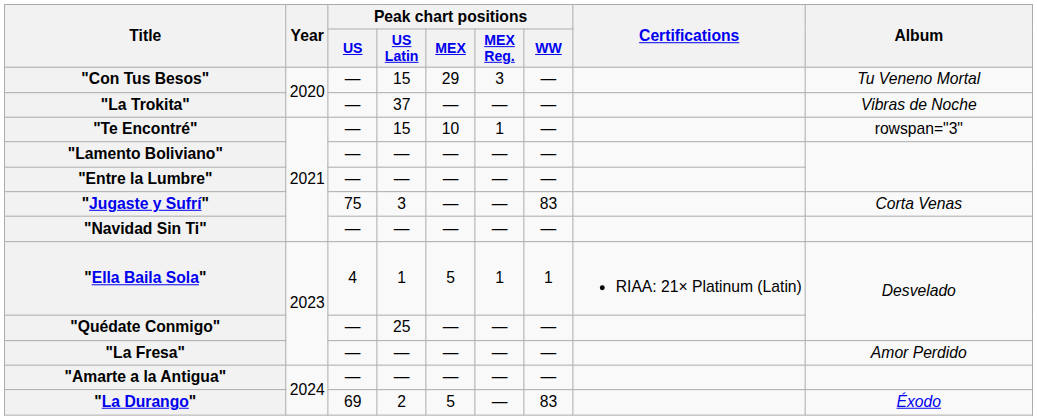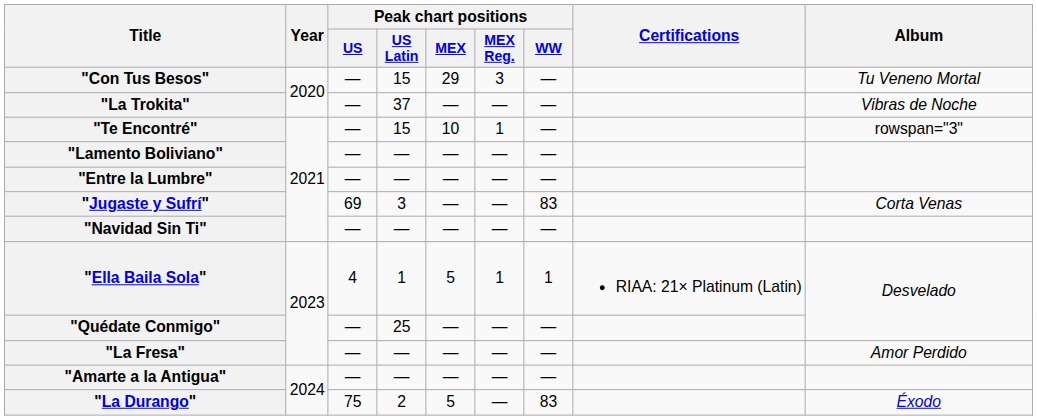"Jugaste y Sufrí" | Peak chart positions / US: 75 -> 69
"La Durango" | Peak chart positions / US: 69 -> 75
